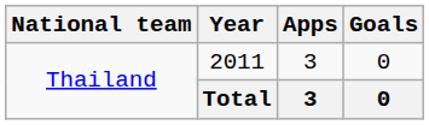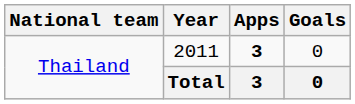Thailand / 2011 | Apps: normal -> bold
